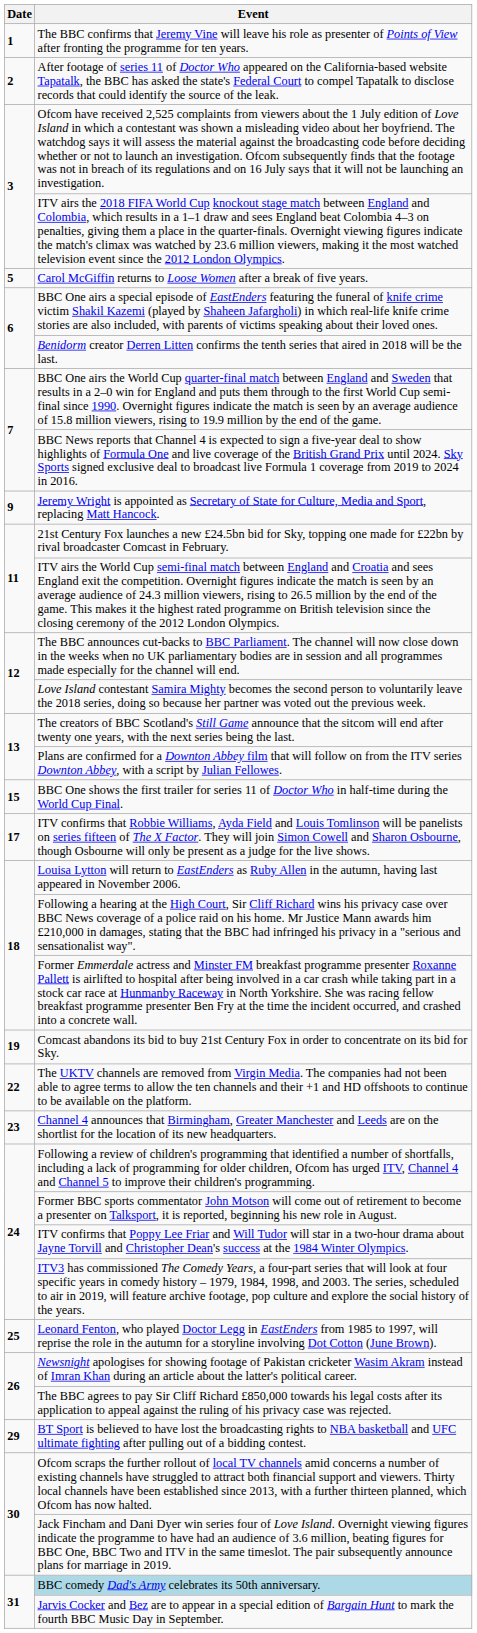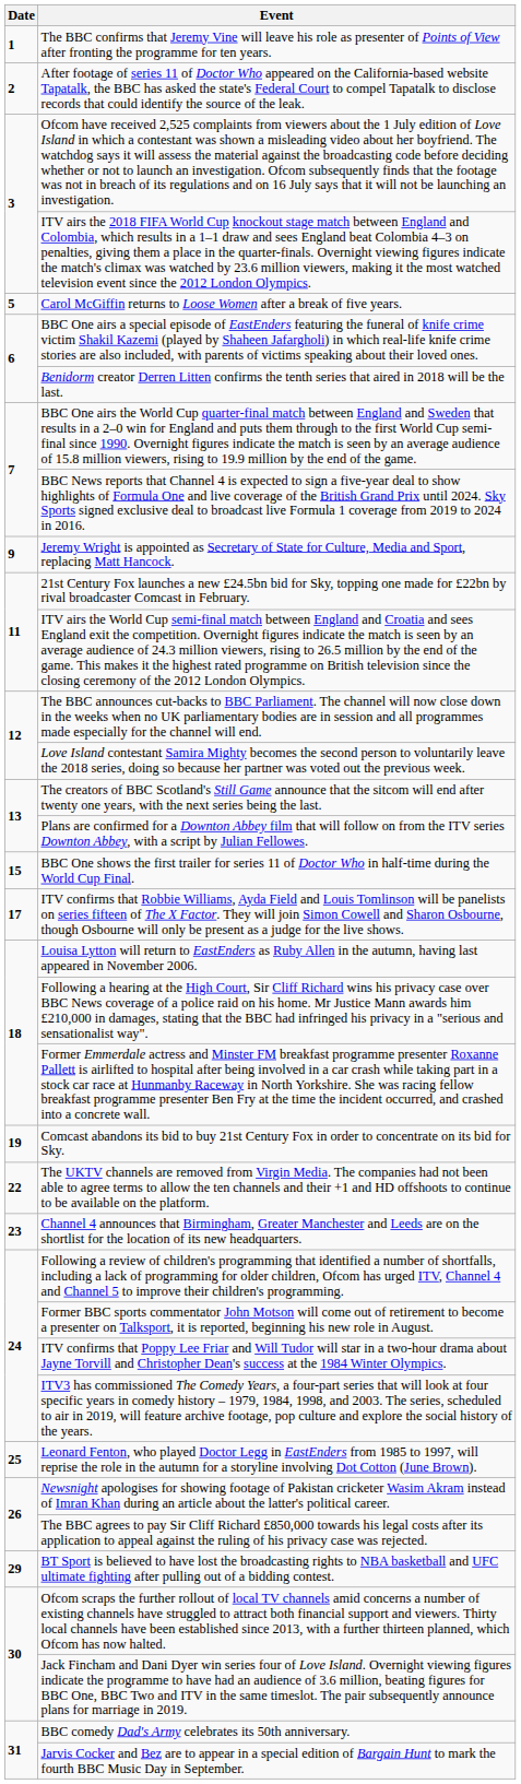BBC comedy Dad's Army celebrates its 50th anniversary. | Event: lightblue background -> no background
